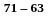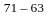row 1 | column 1: bold -> normal
